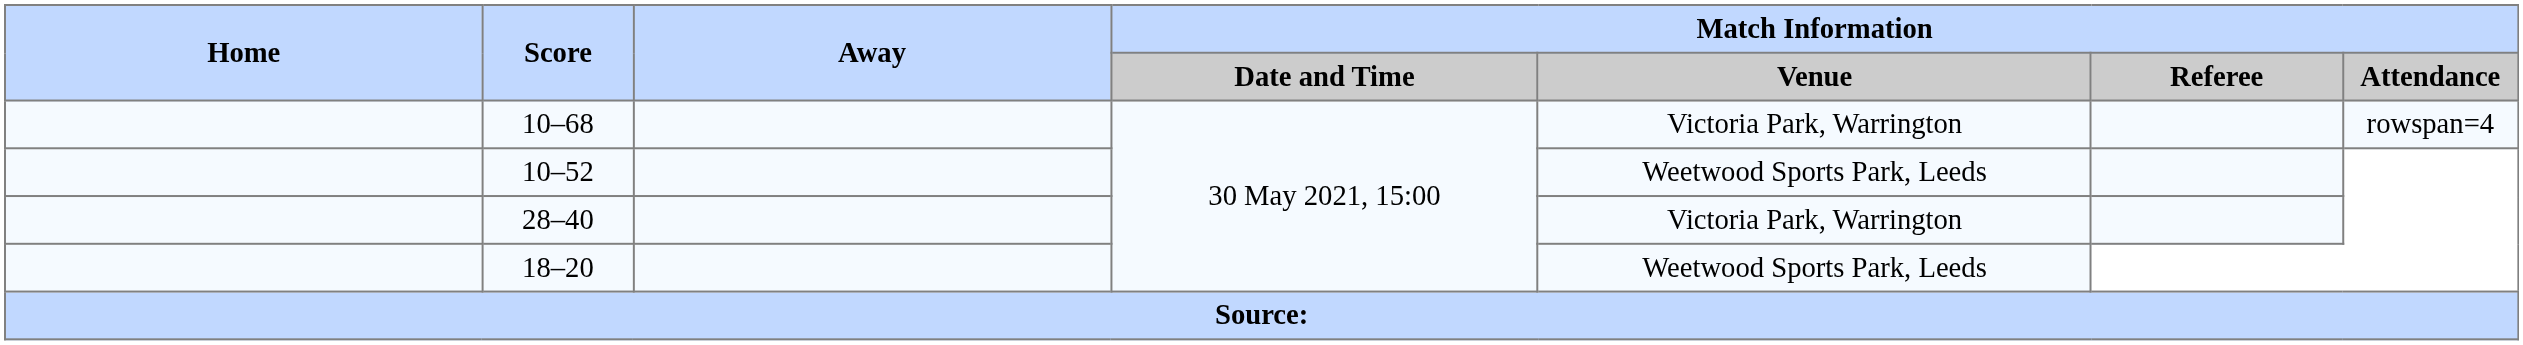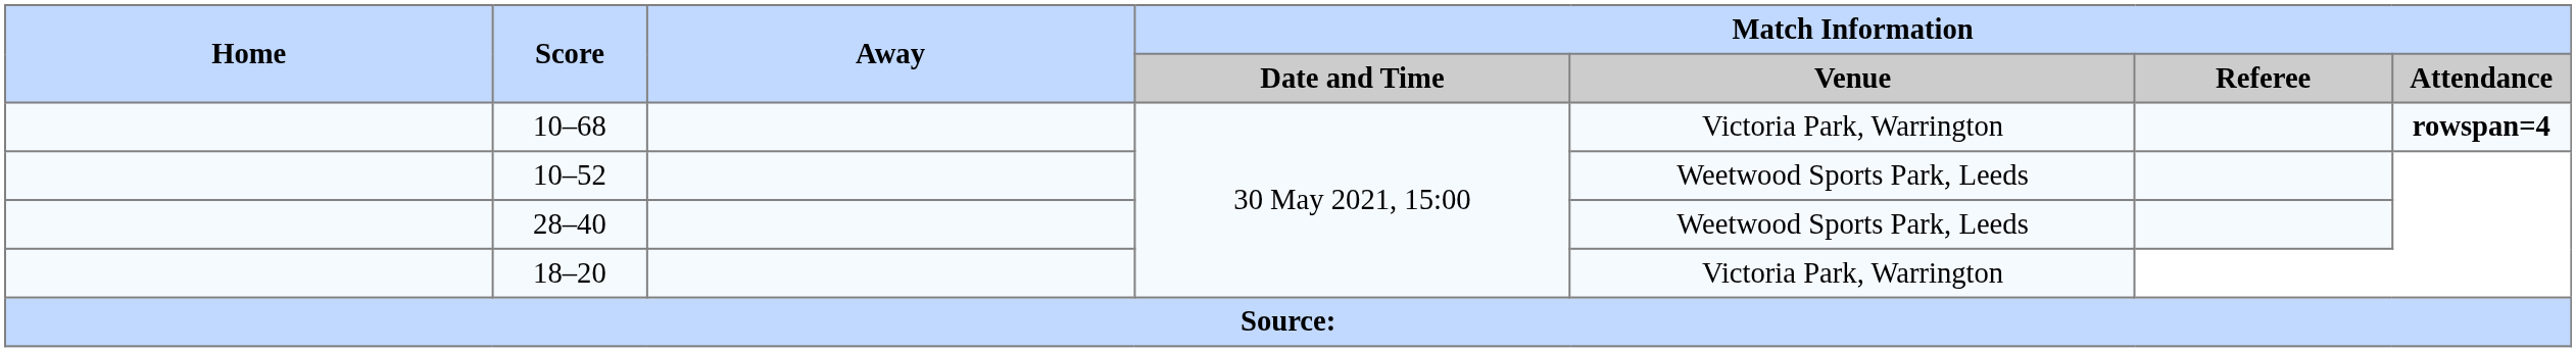10–68 | Match Information / Attendance: normal -> bold
28–40 | Match Information / Venue: Victoria Park, Warrington -> Weetwood Sports Park, Leeds
18–20 | Match Information / Venue: Weetwood Sports Park, Leeds -> Victoria Park, Warrington
